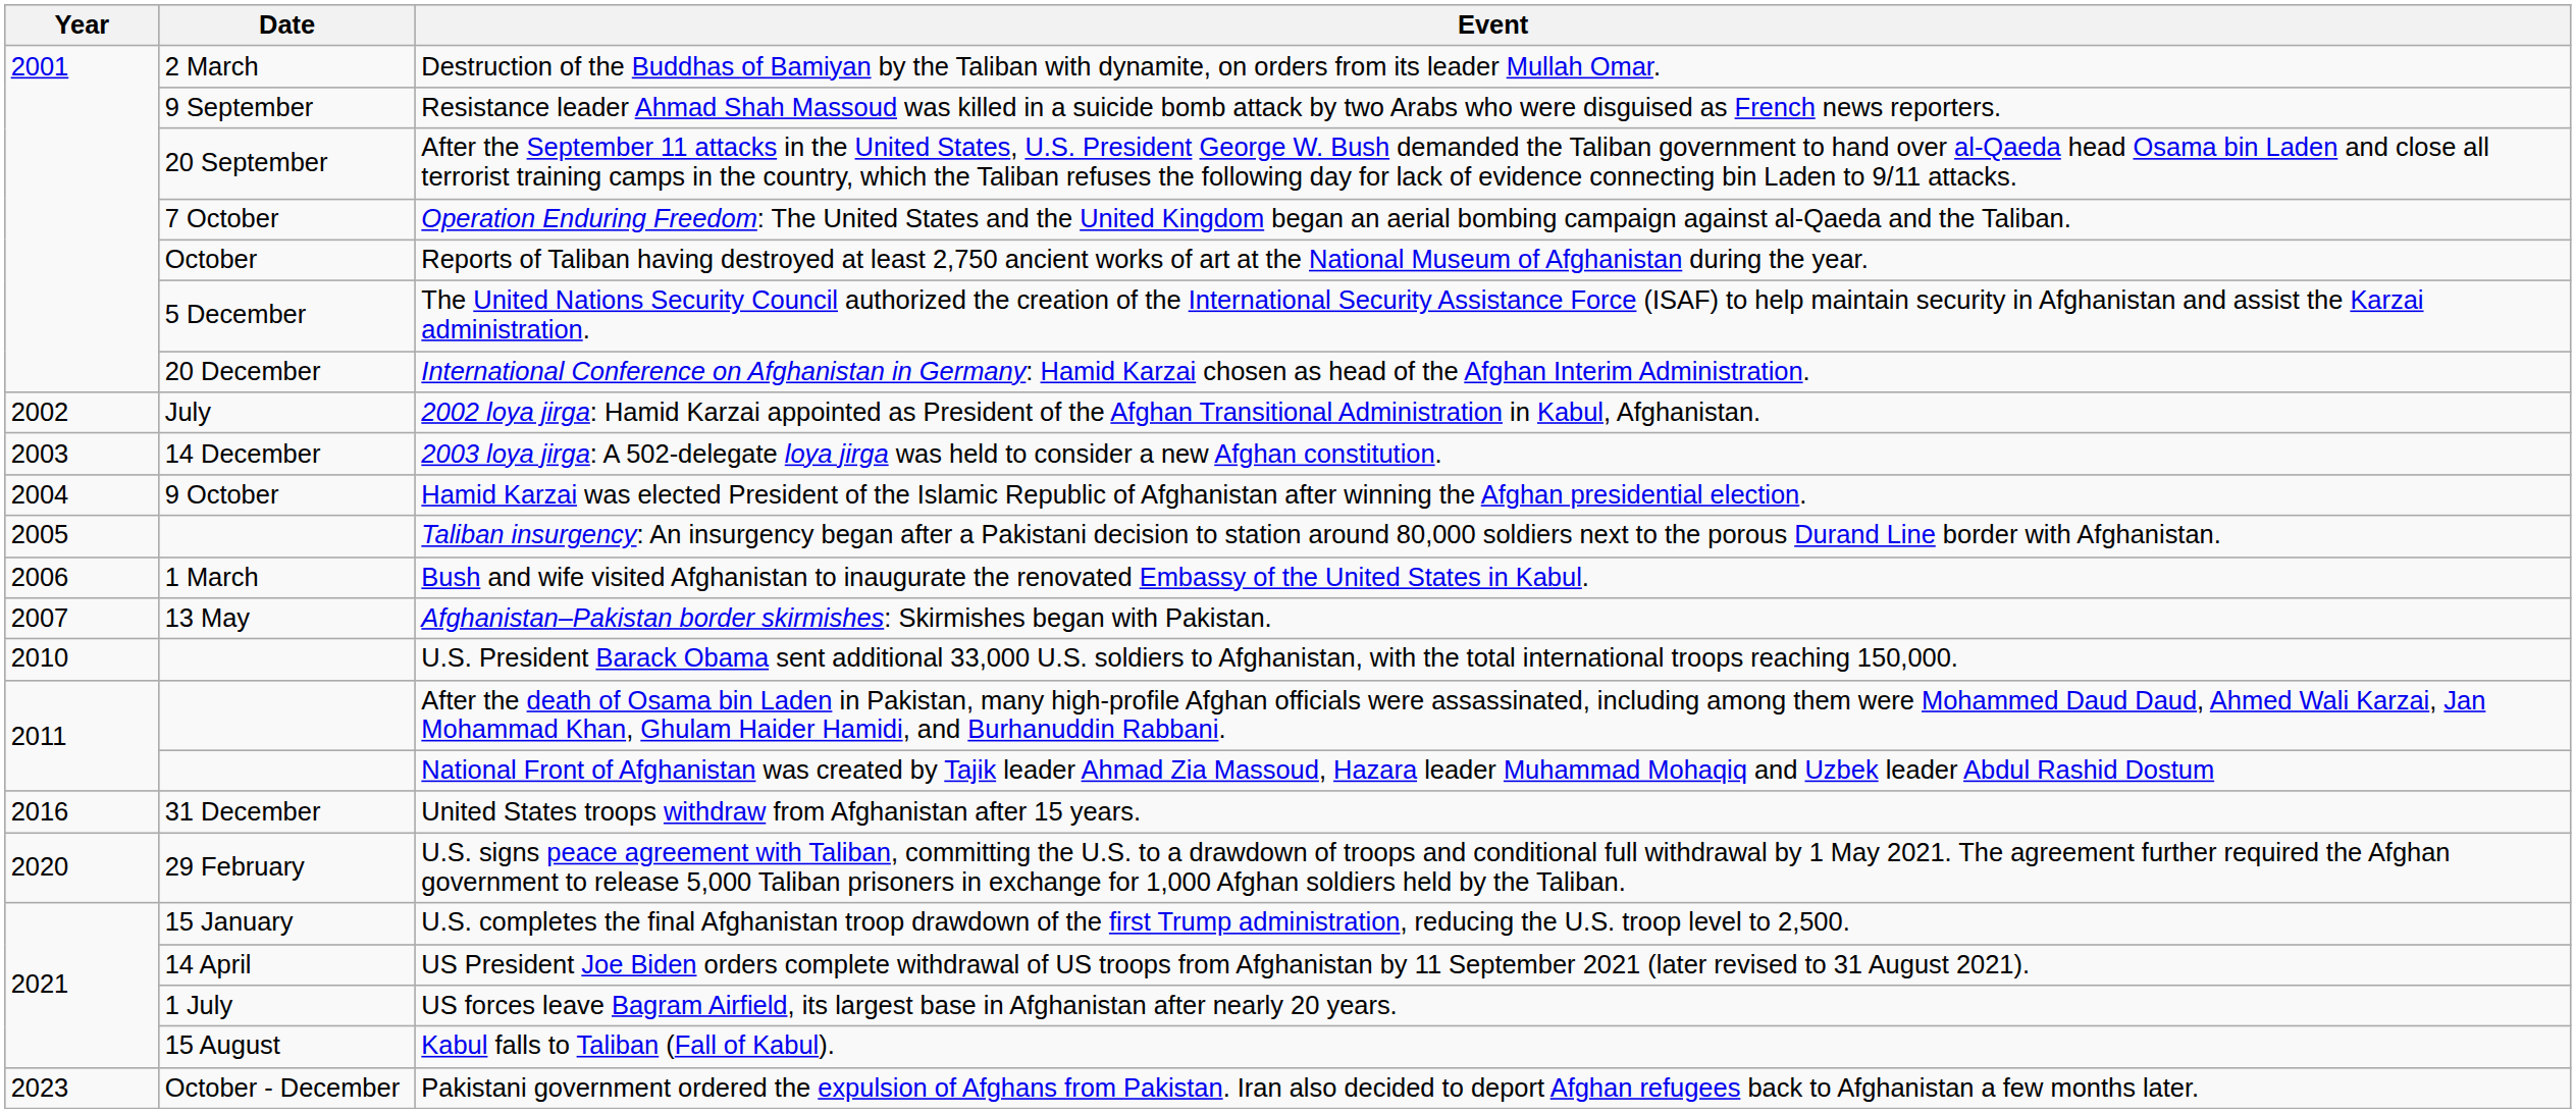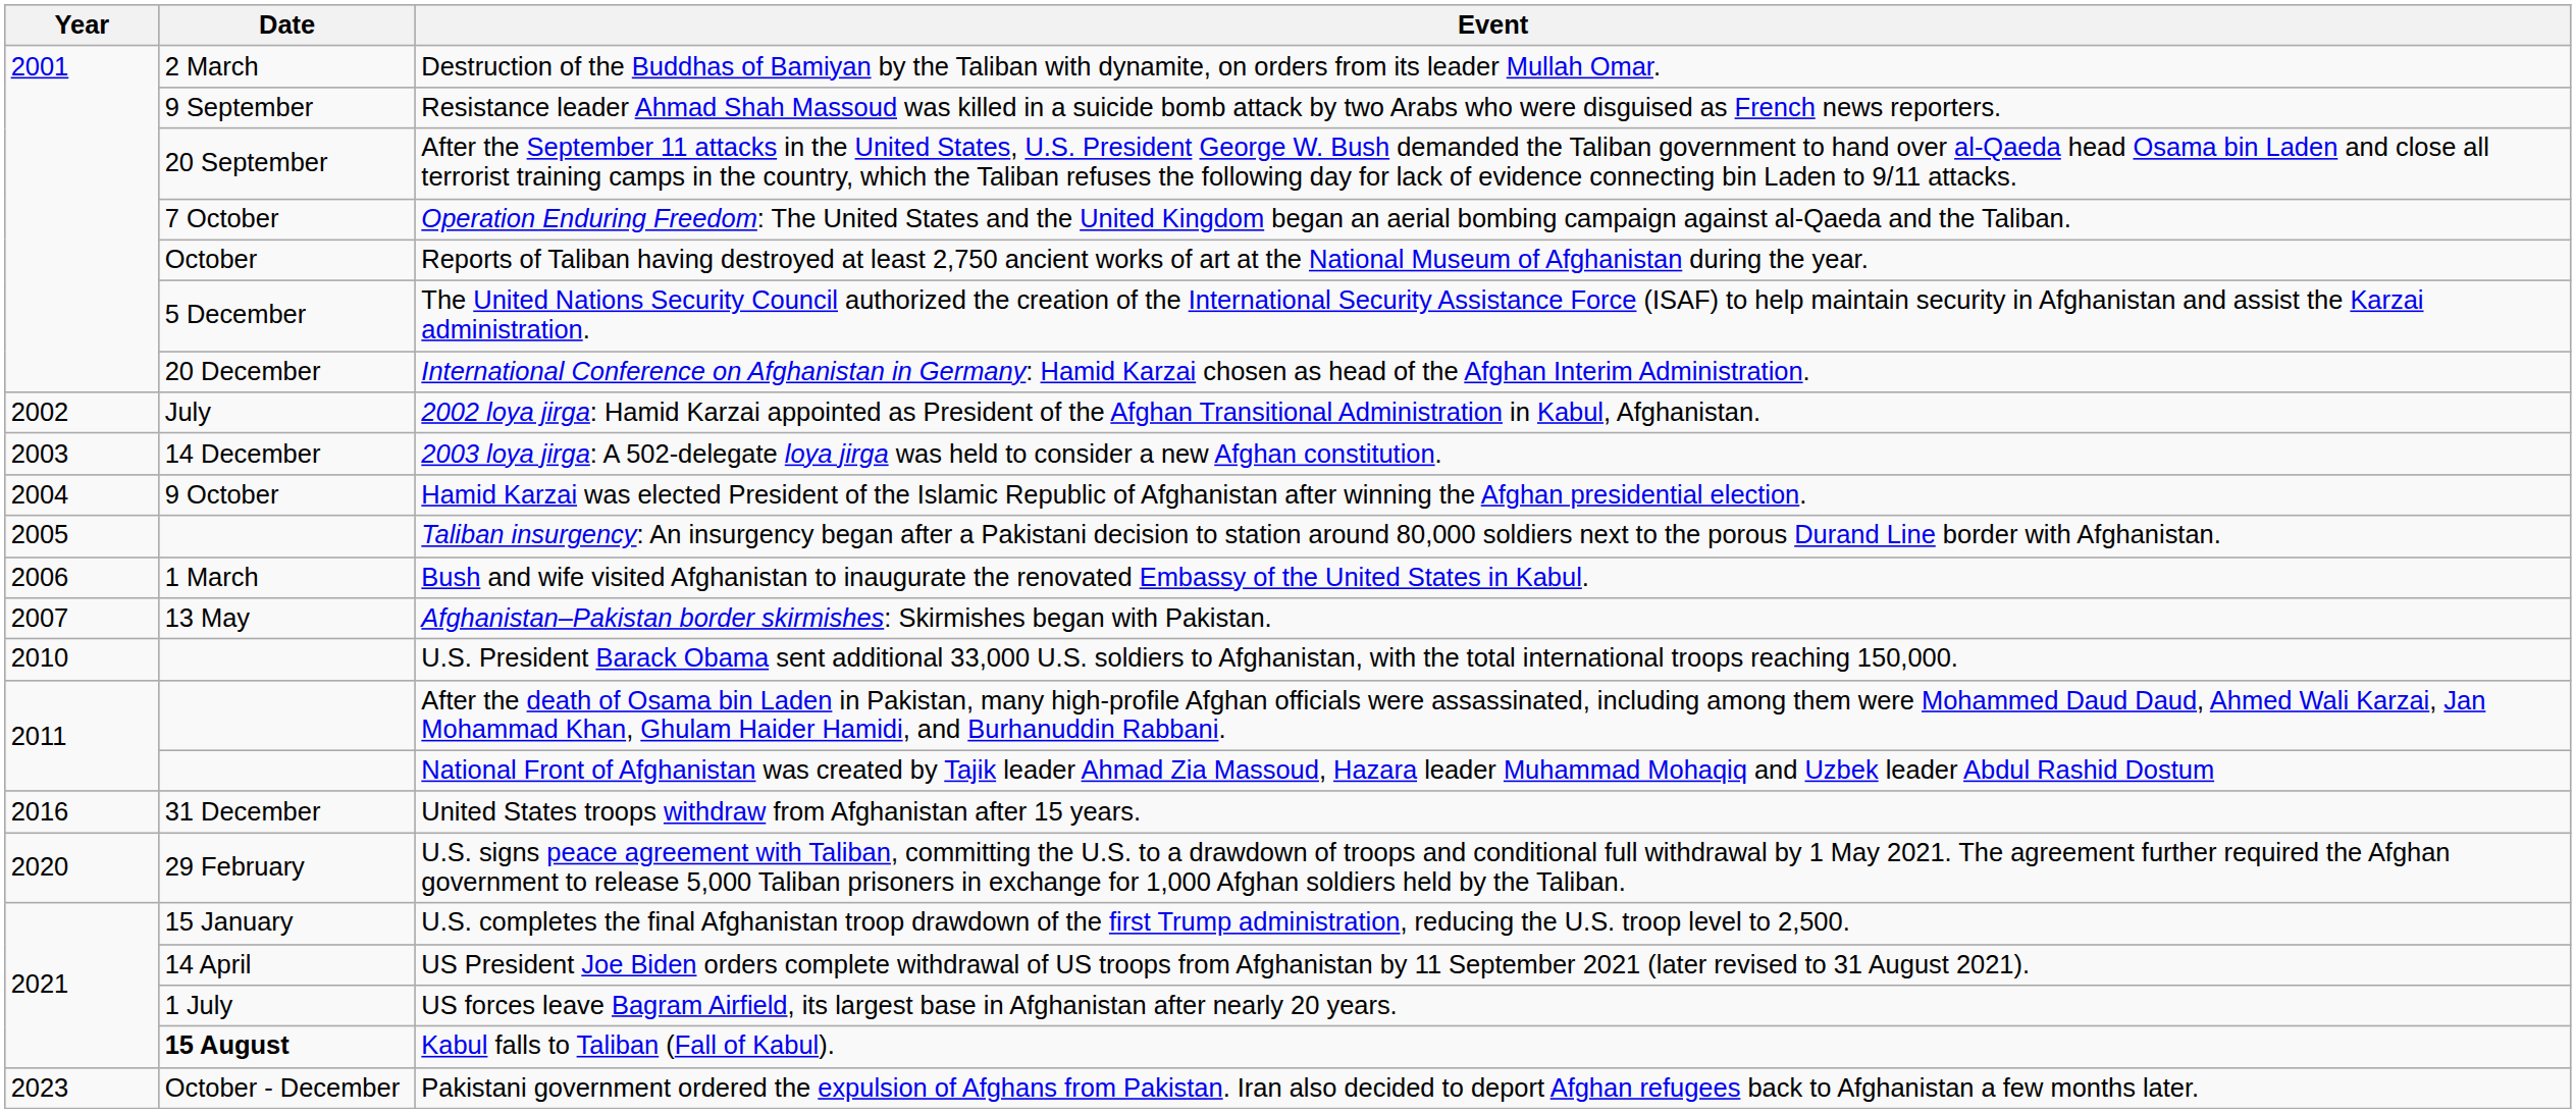Kabul falls to Taliban (Fall of Kabul). | Date: normal -> bold
